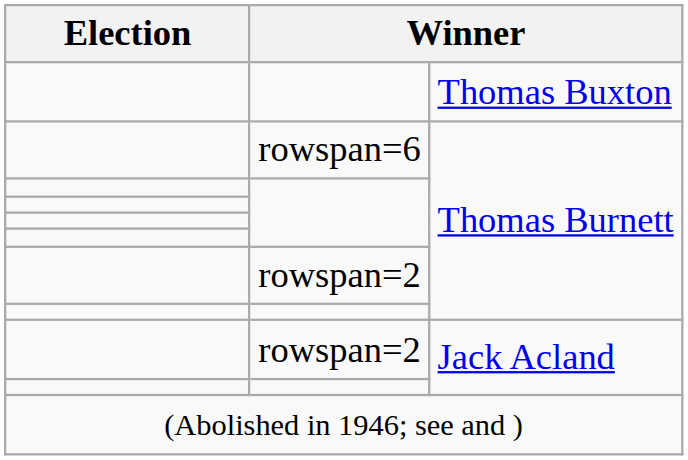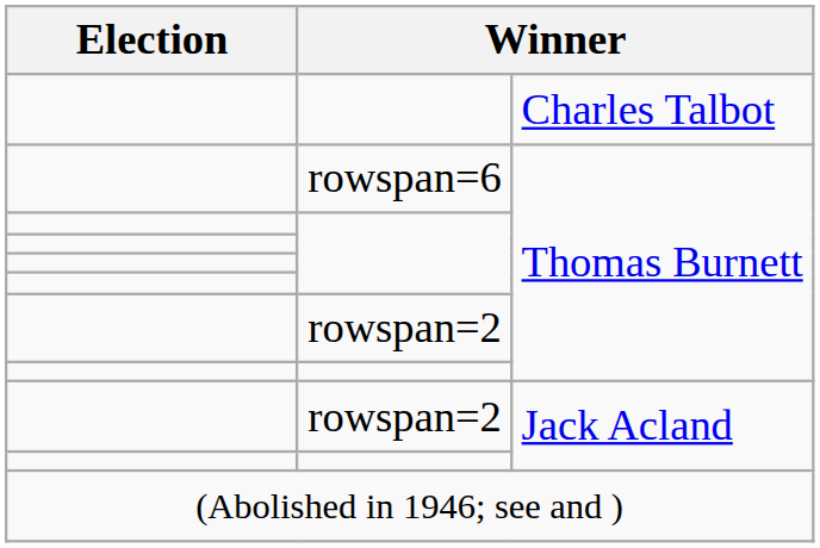- row: Thomas Buxton
+ row: Charles Talbot
